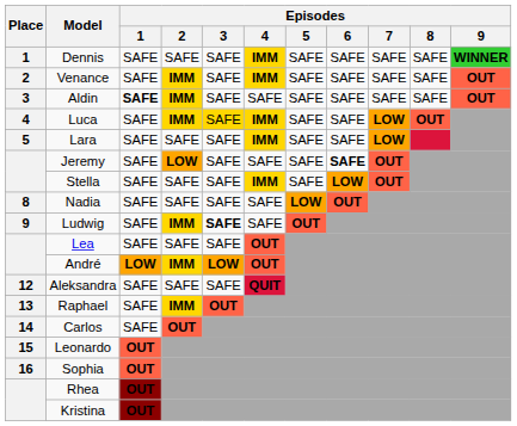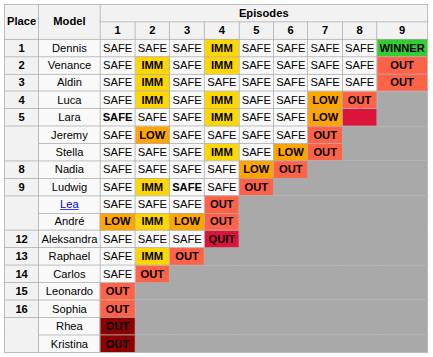Aldin | Episodes / 1: bold -> normal
Luca | Episodes / 3: gold background -> no background
Lara | Episodes / 1: normal -> bold
Jeremy | Episodes / 6: bold -> normal
